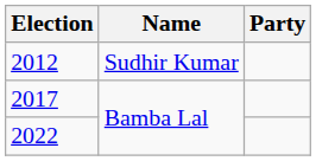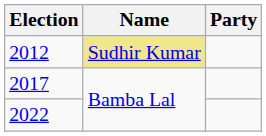2012 | Name: no background -> khaki background
